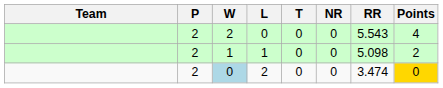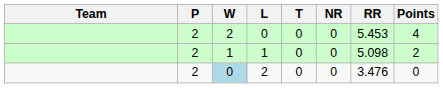row 2 | RR: 5.543 -> 5.453
row 4 | RR: 3.474 -> 3.476
row 4 | Points: gold background -> no background
